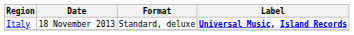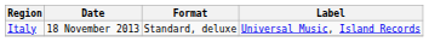Italy | Label: bold -> normal
